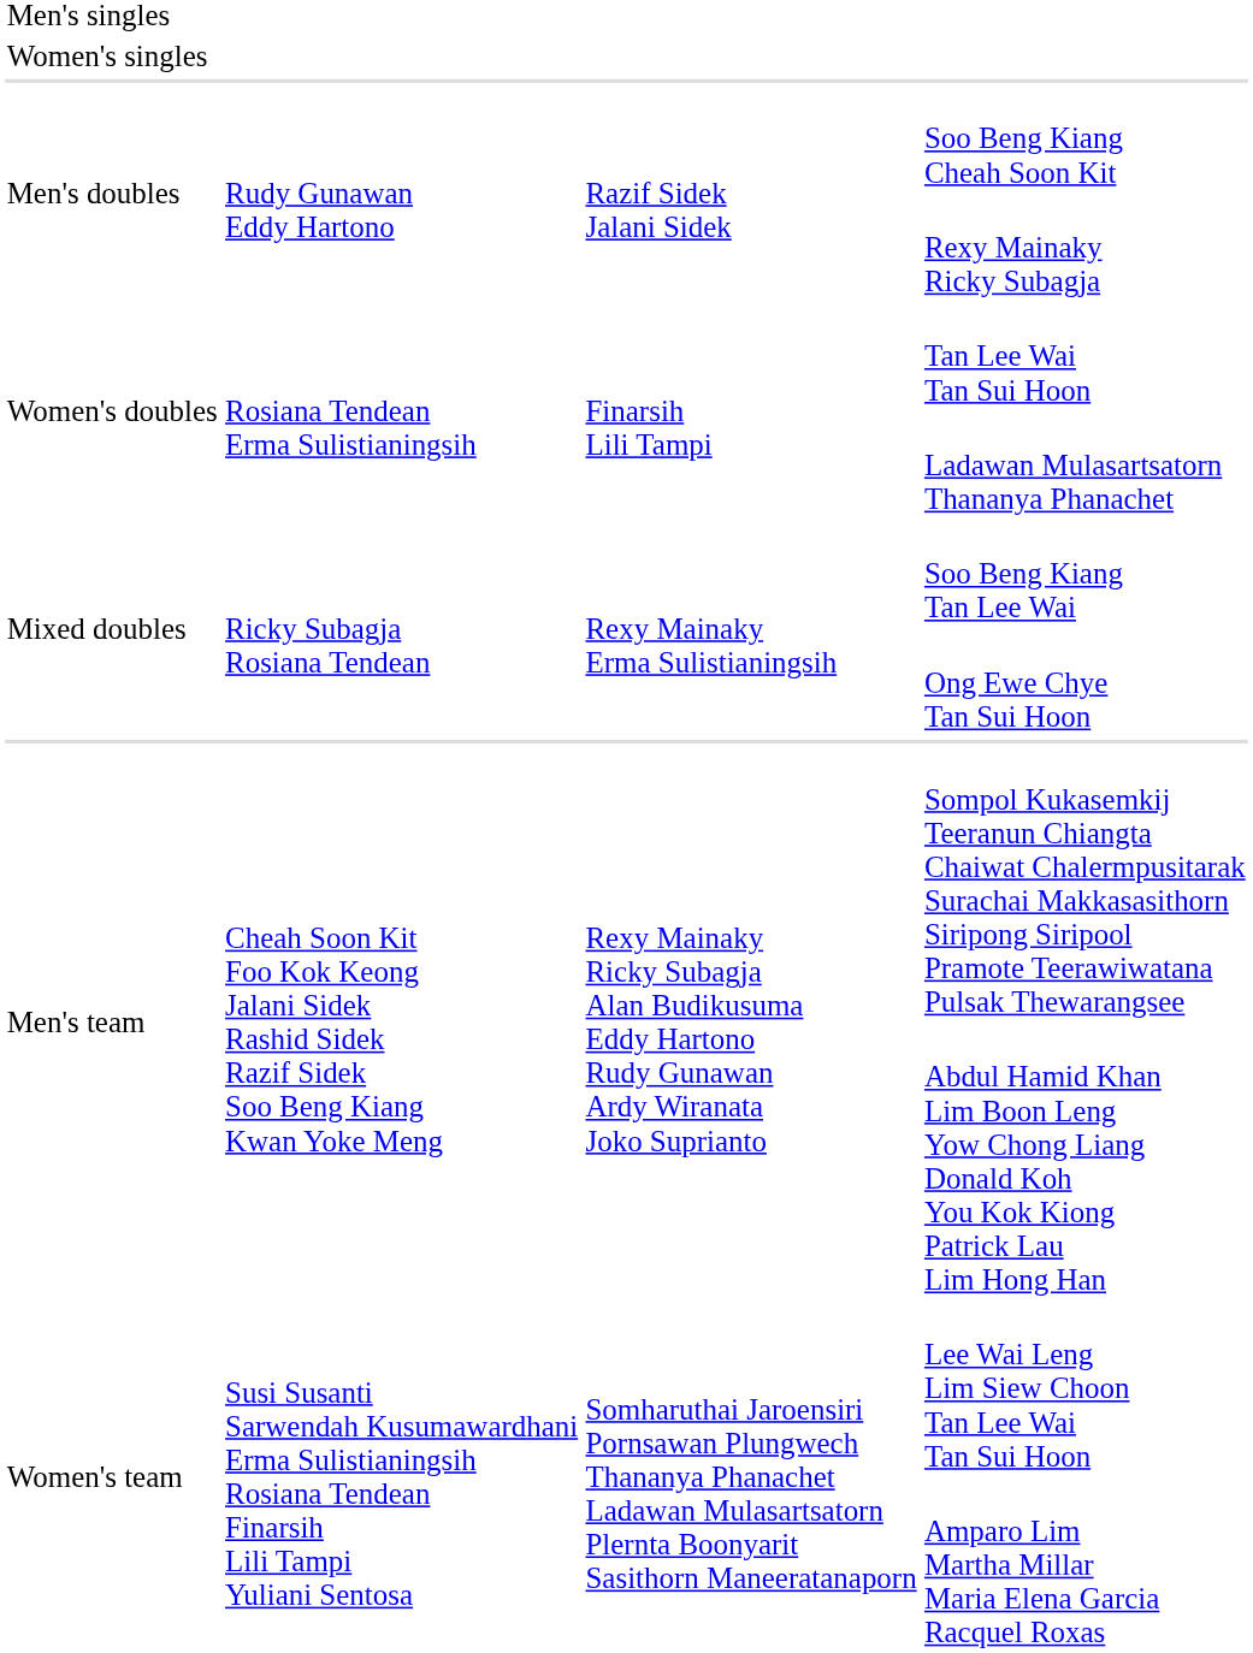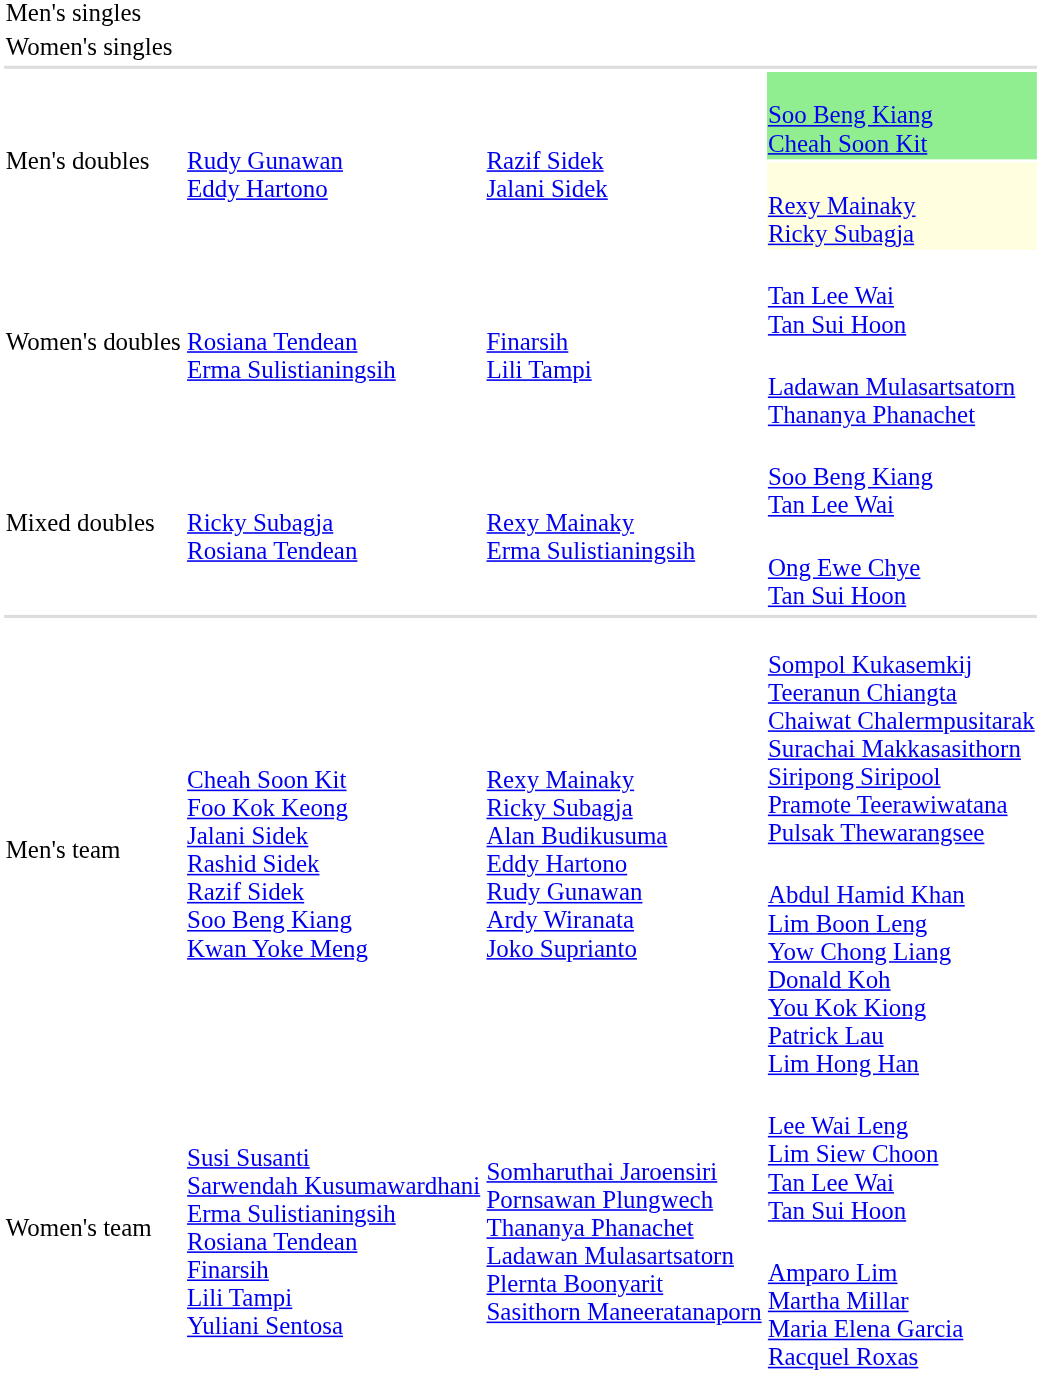Soo Beng Kiang Cheah Soon Kit | column 4: no background -> lightgreen background
Rexy Mainaky Ricky Subagja | column 4: no background -> lightyellow background
